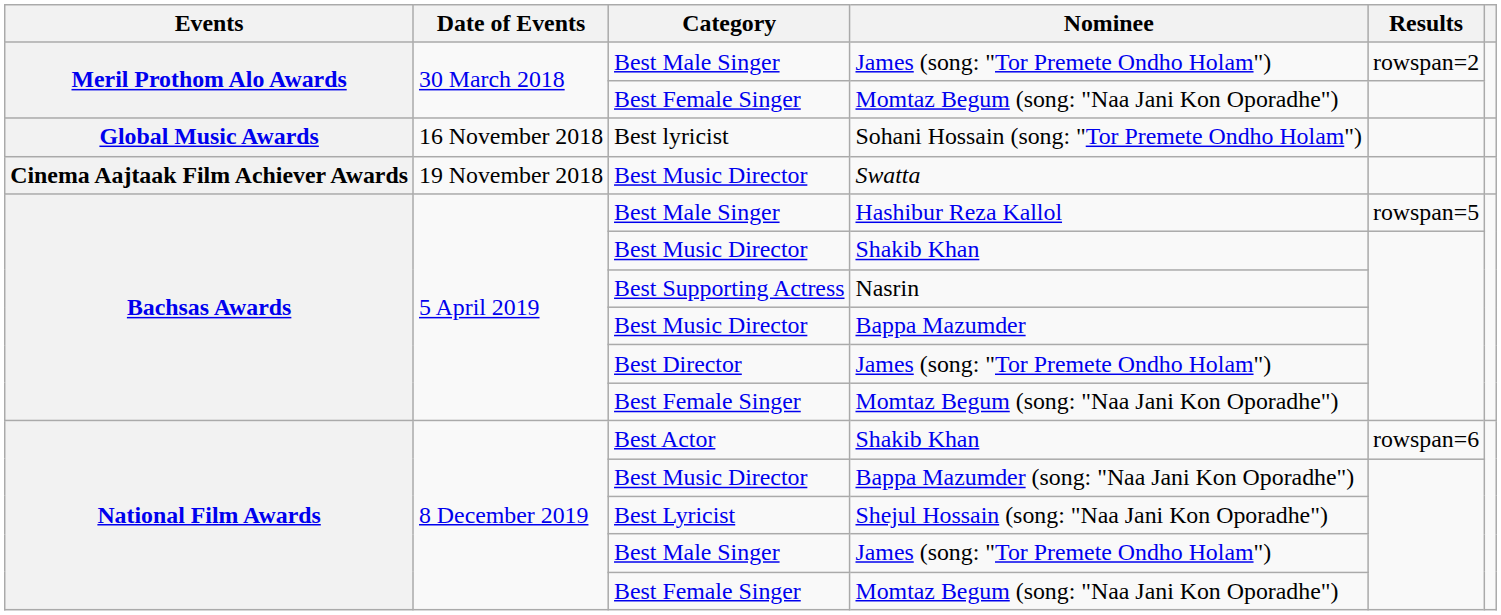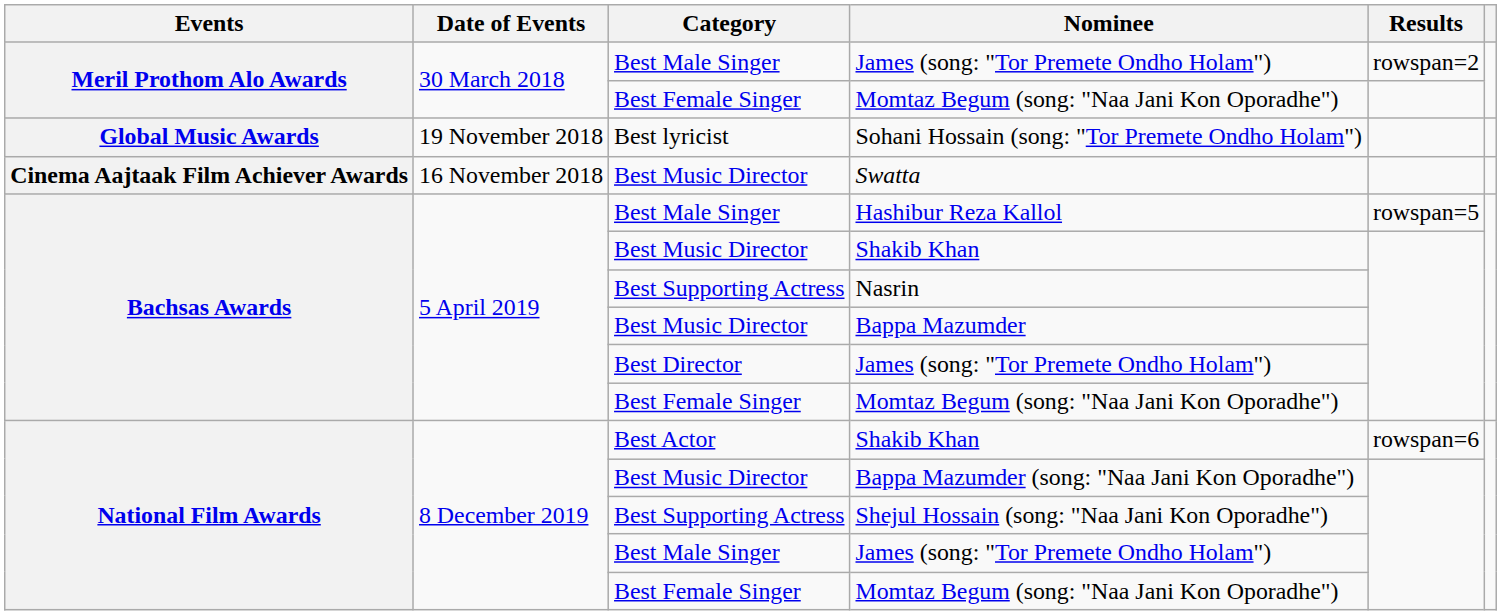Sohani Hossain (song: "Tor Premete Ondho Holam") | Date of Events: 16 November 2018 -> 19 November 2018
Swatta | Date of Events: 19 November 2018 -> 16 November 2018
Shejul Hossain (song: "Naa Jani Kon Oporadhe") | Category: Best Lyricist -> Best Supporting Actress
